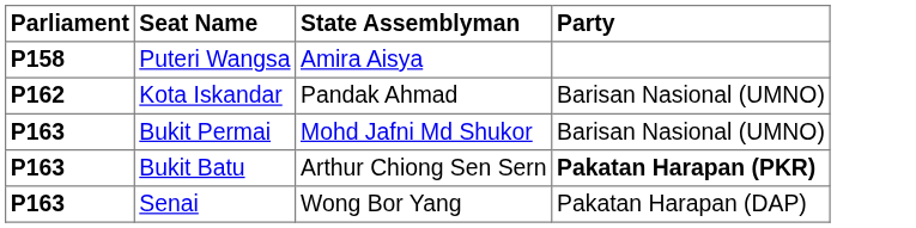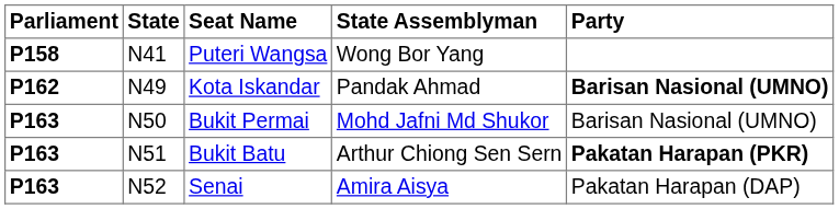+ column: State | N41 | N49 | N50 | N51 | N52
Puteri Wangsa | State Assemblyman: Amira Aisya -> Wong Bor Yang
Kota Iskandar | Party: normal -> bold
Senai | State Assemblyman: Wong Bor Yang -> Amira Aisya
